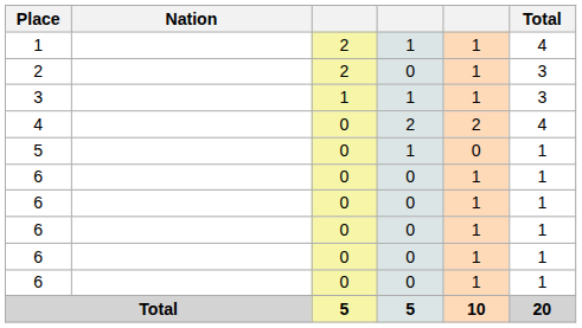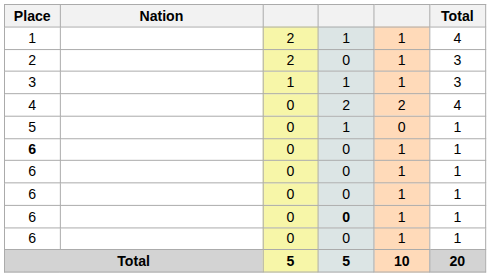row 7 | Place: normal -> bold
row 10 | column 4: normal -> bold
